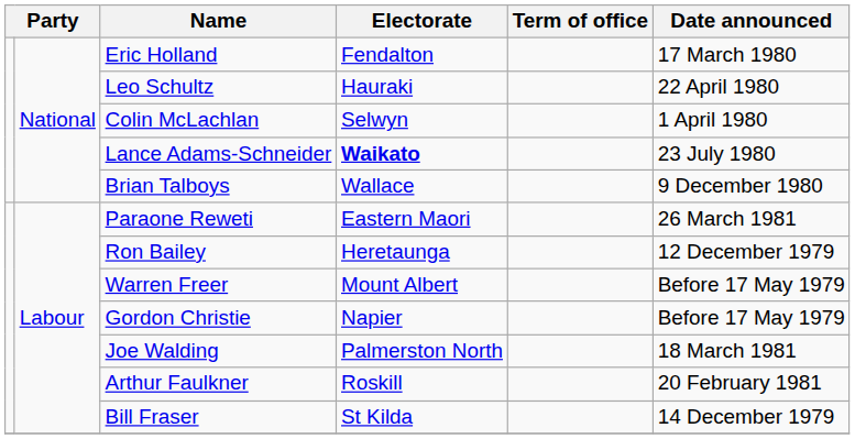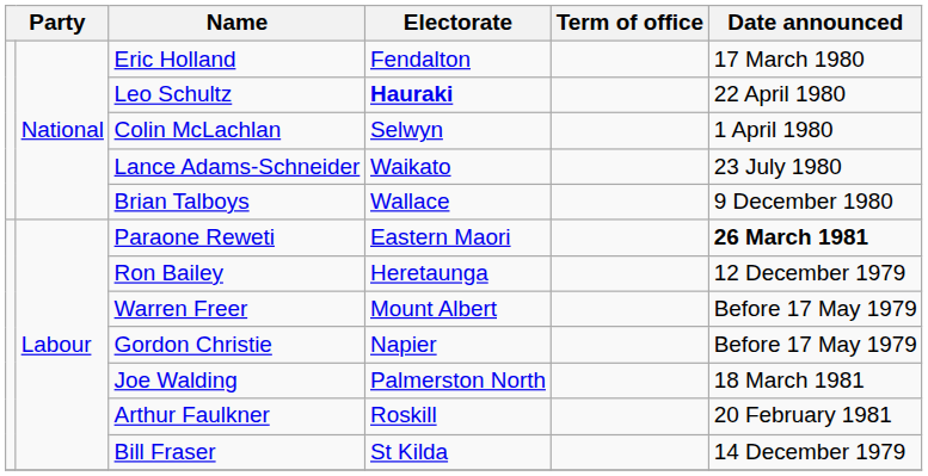Leo Schultz | Electorate: normal -> bold
Lance Adams-Schneider | Electorate: bold -> normal
Paraone Reweti | Date announced: normal -> bold
